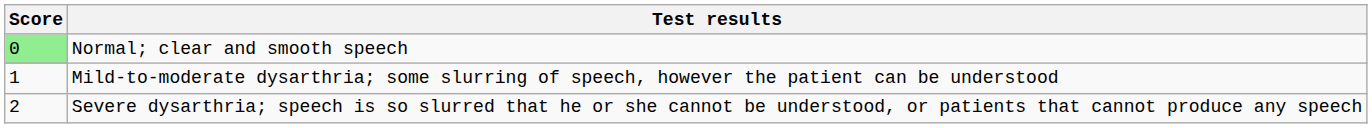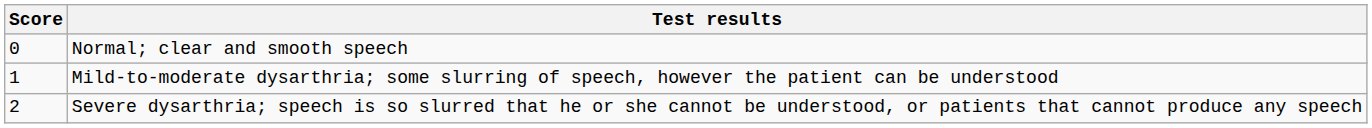Normal; clear and smooth speech | Score: lightgreen background -> no background
